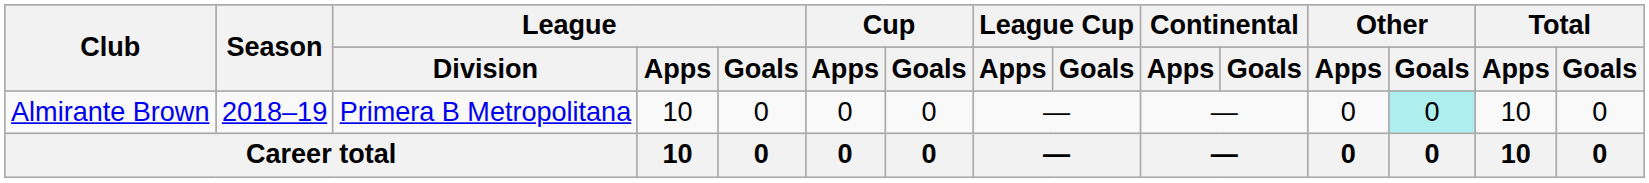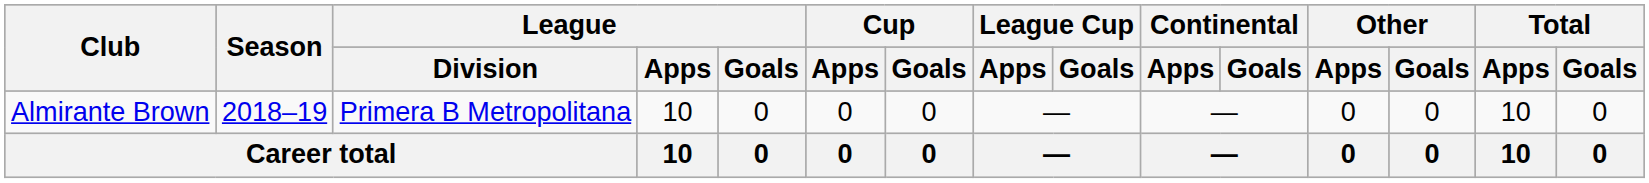Almirante Brown | Other / Goals: paleturquoise background -> no background
